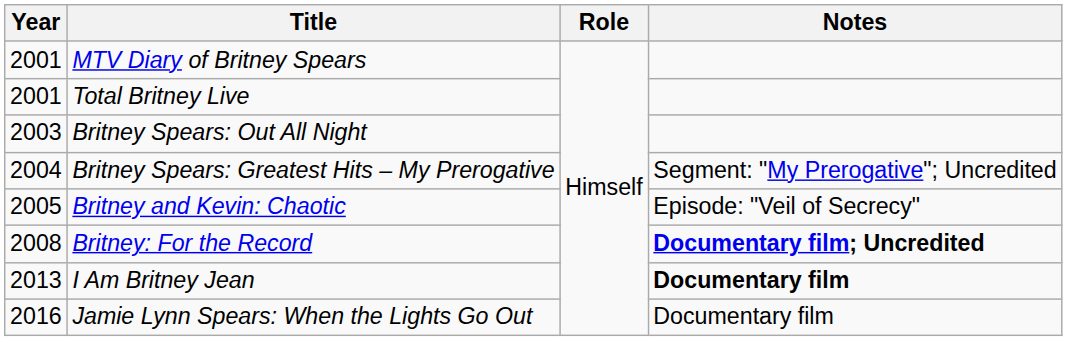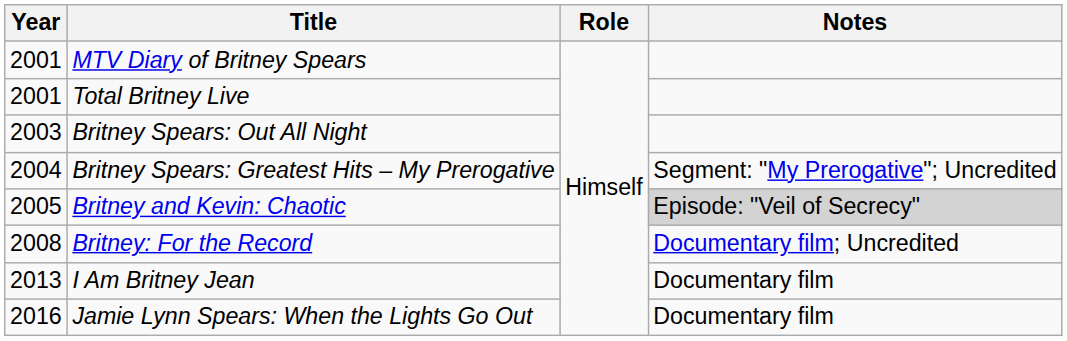Britney and Kevin: Chaotic | Notes: no background -> lightgrey background
Britney: For the Record | Notes: bold -> normal
I Am Britney Jean | Notes: bold -> normal
